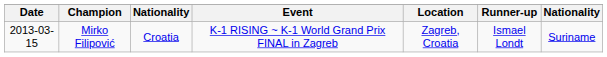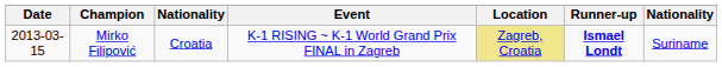Mirko Filipović | Location: no background -> khaki background
Mirko Filipović | Runner-up: normal -> bold
